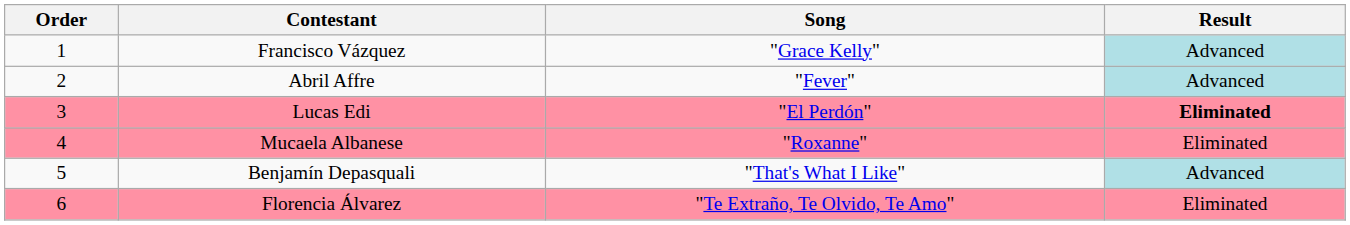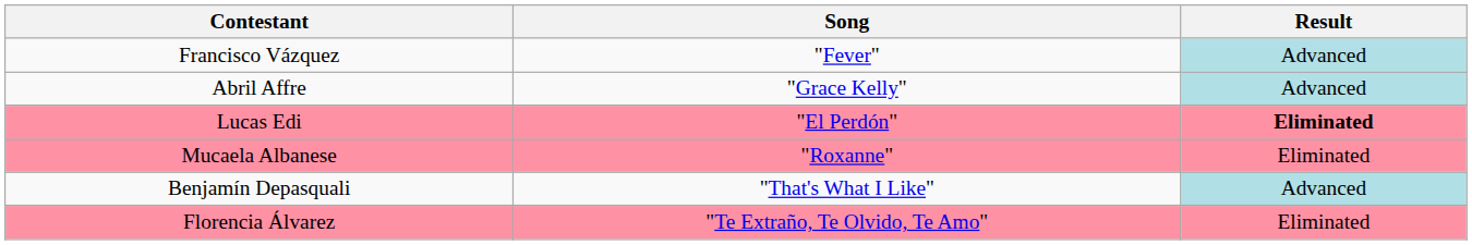- column: Order | 1 | 2 | 3 | 4 | 5 | 6
Francisco Vázquez | Song: "Grace Kelly" -> "Fever"
Abril Affre | Song: "Fever" -> "Grace Kelly"
